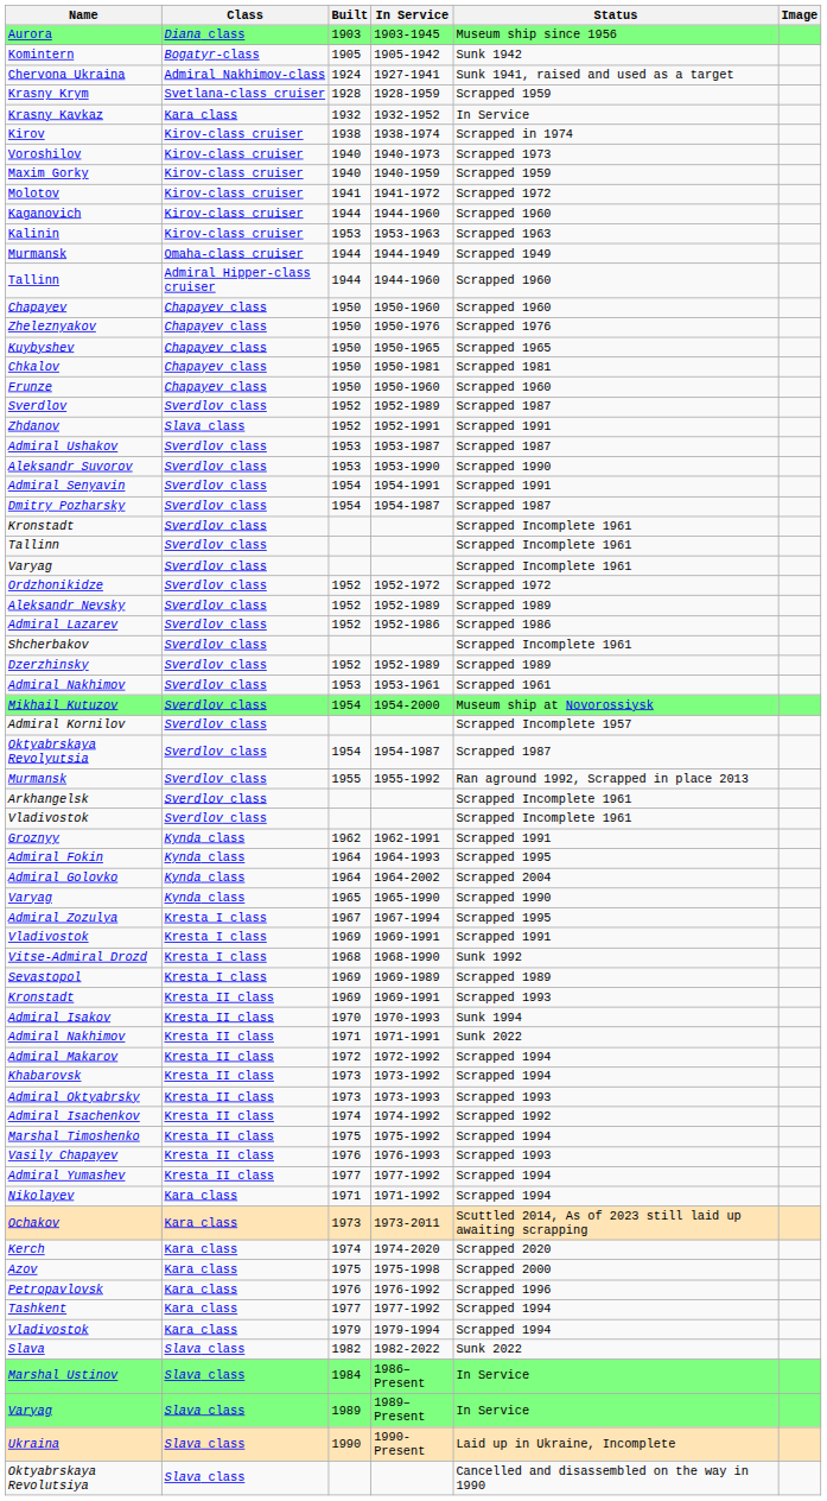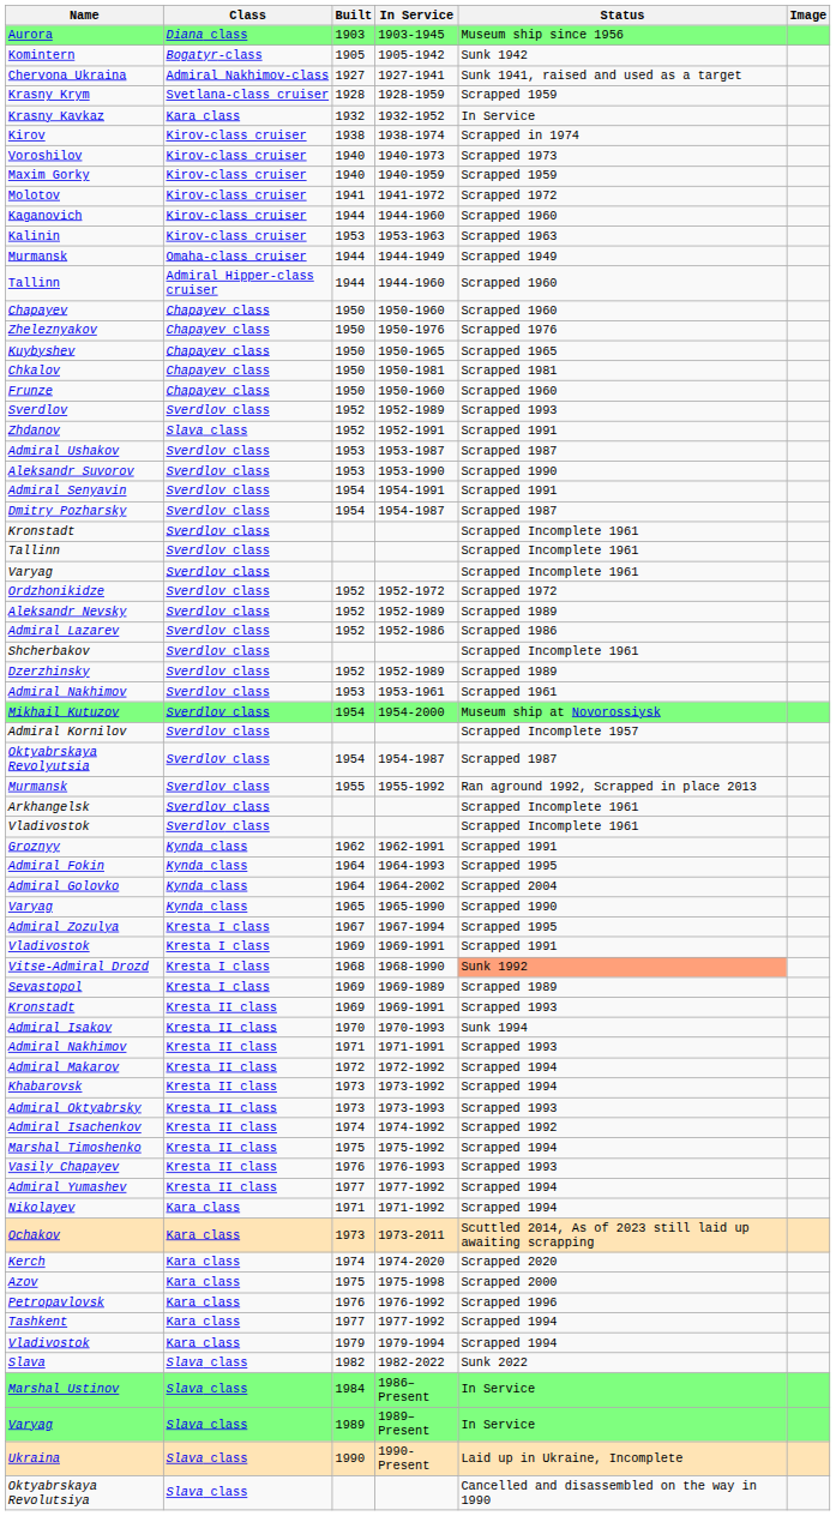Chervona Ukraina | Built: 1924 -> 1927
Sverdlov | Status: Scrapped 1987 -> Scrapped 1993
Vitse-Admiral Drozd | Status: no background -> lightsalmon background
Admiral Nakhimov / 1971-1991 | Status: Sunk 2022 -> Scrapped 1993
